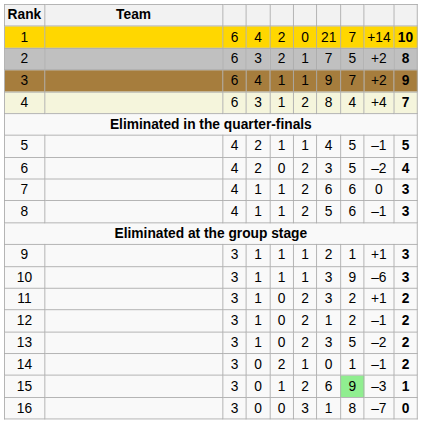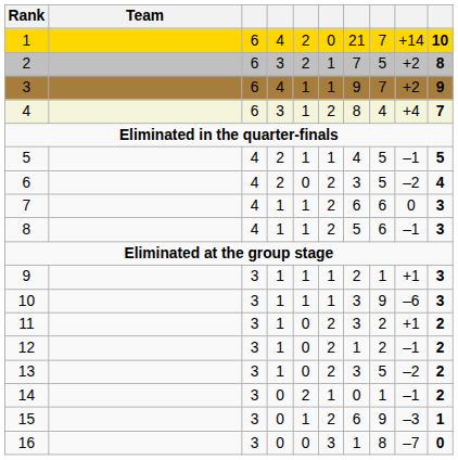15 | column 8: lightgreen background -> no background
